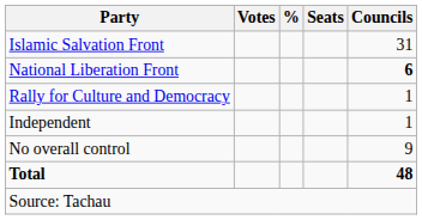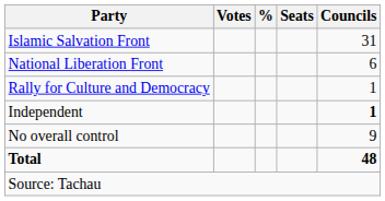National Liberation Front | Councils: bold -> normal
Independent | Councils: normal -> bold
